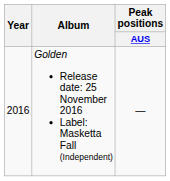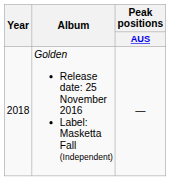row 3 | Year: 2016 -> 2018
